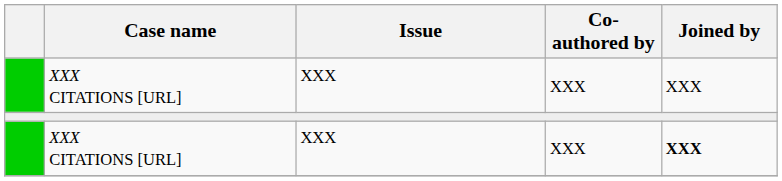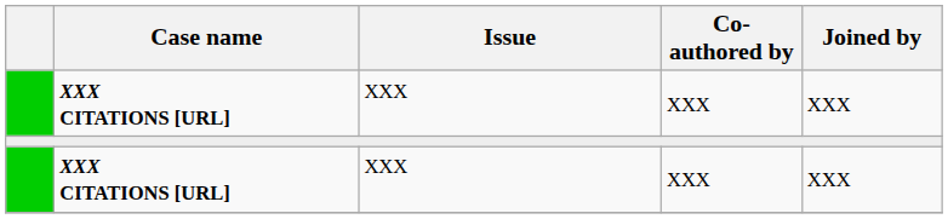row 2 | Case name: normal -> bold
row 4 | Case name: normal -> bold
row 4 | Joined by: bold -> normal
